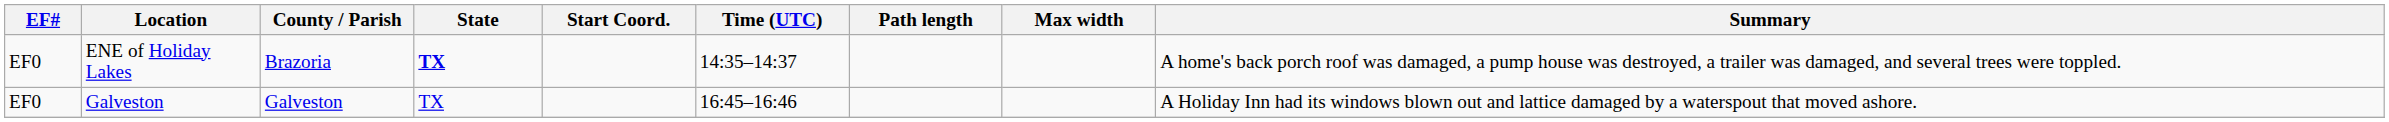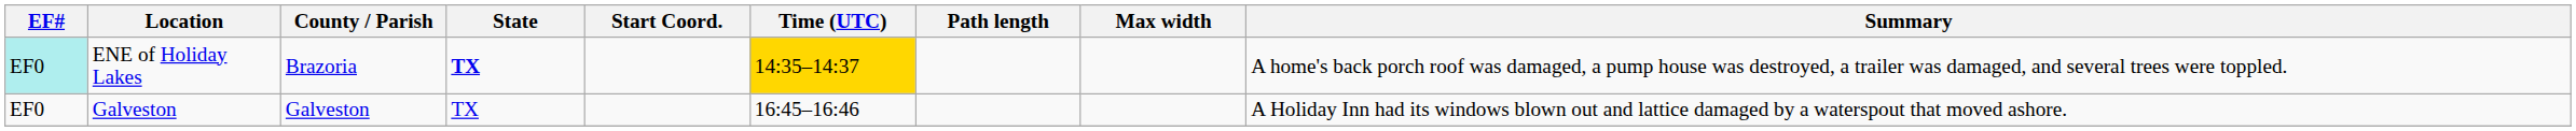ENE of Holiday Lakes | EF#: no background -> paleturquoise background
ENE of Holiday Lakes | Time (UTC): no background -> gold background
